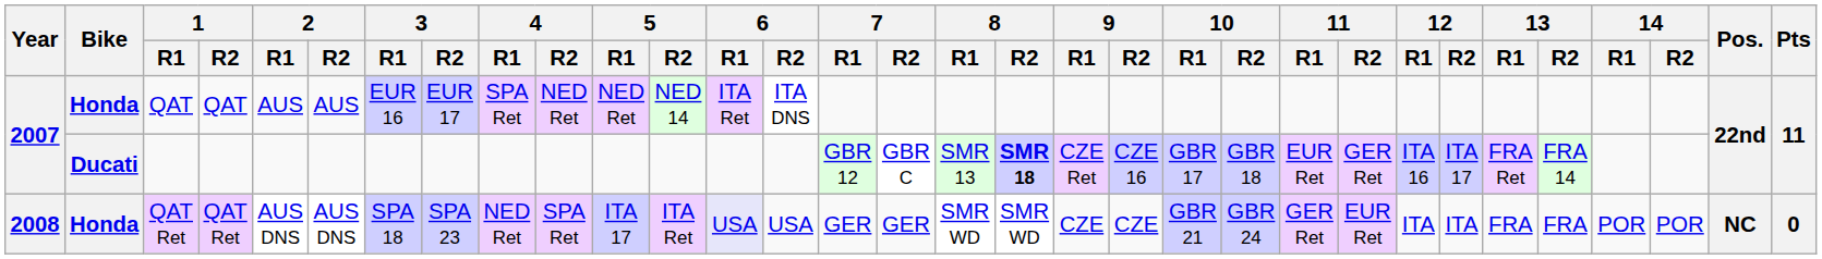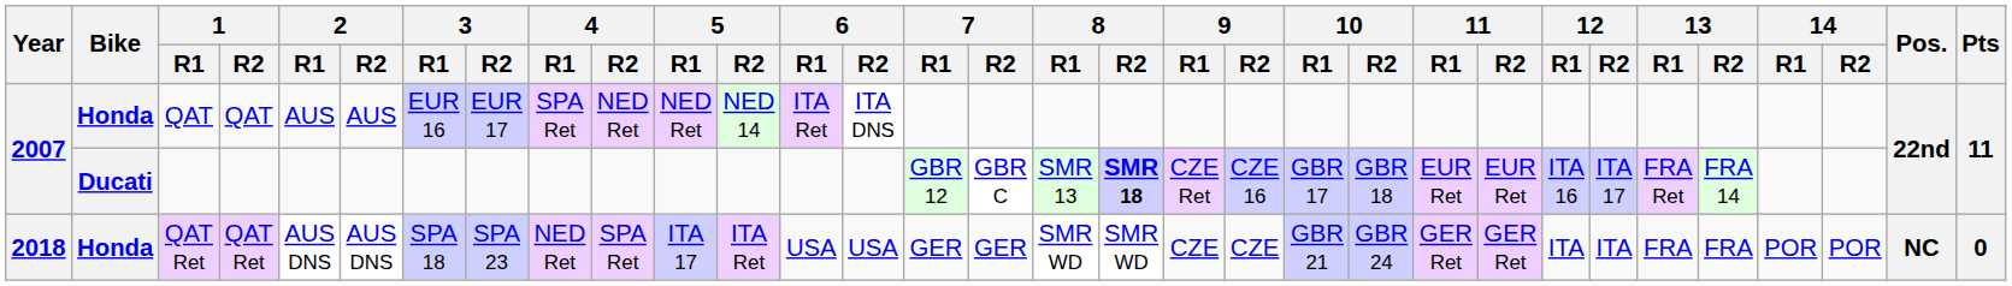row 4 | 11 / R2: GER Ret -> EUR Ret
row 5 | Year: 2008 -> 2018
row 5 | 6 / R1: lavender background -> no background
row 5 | 11 / R2: EUR Ret -> GER Ret
